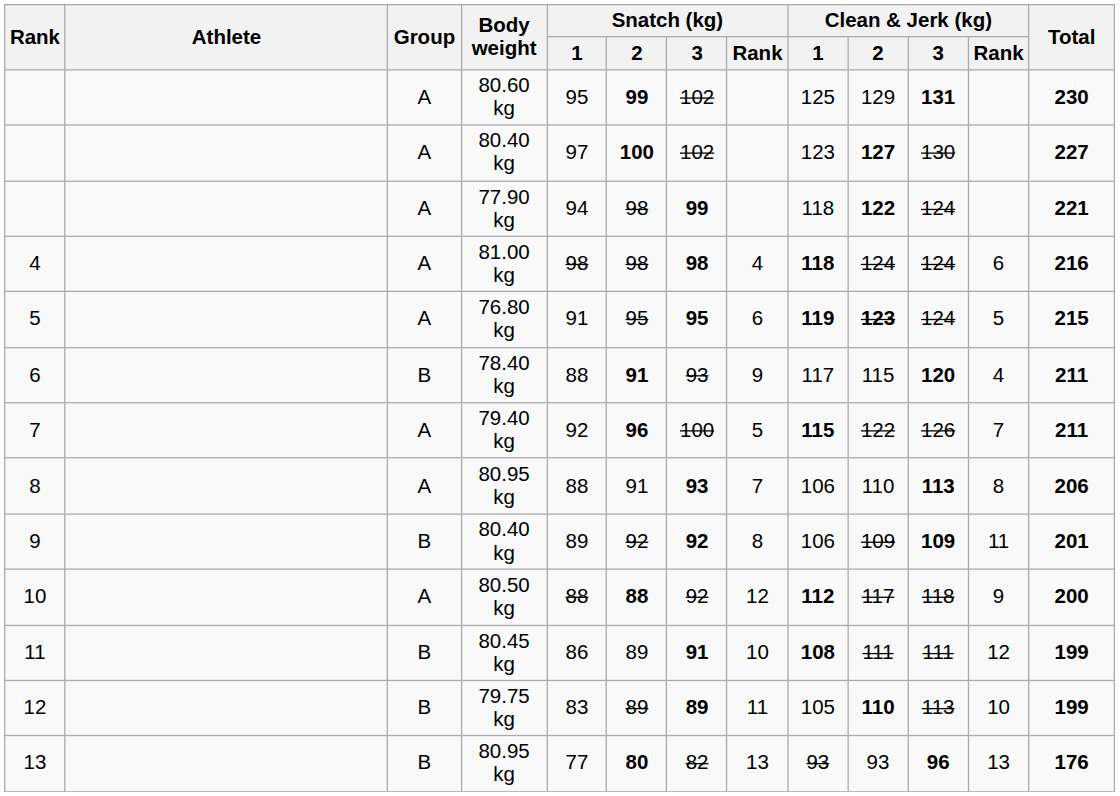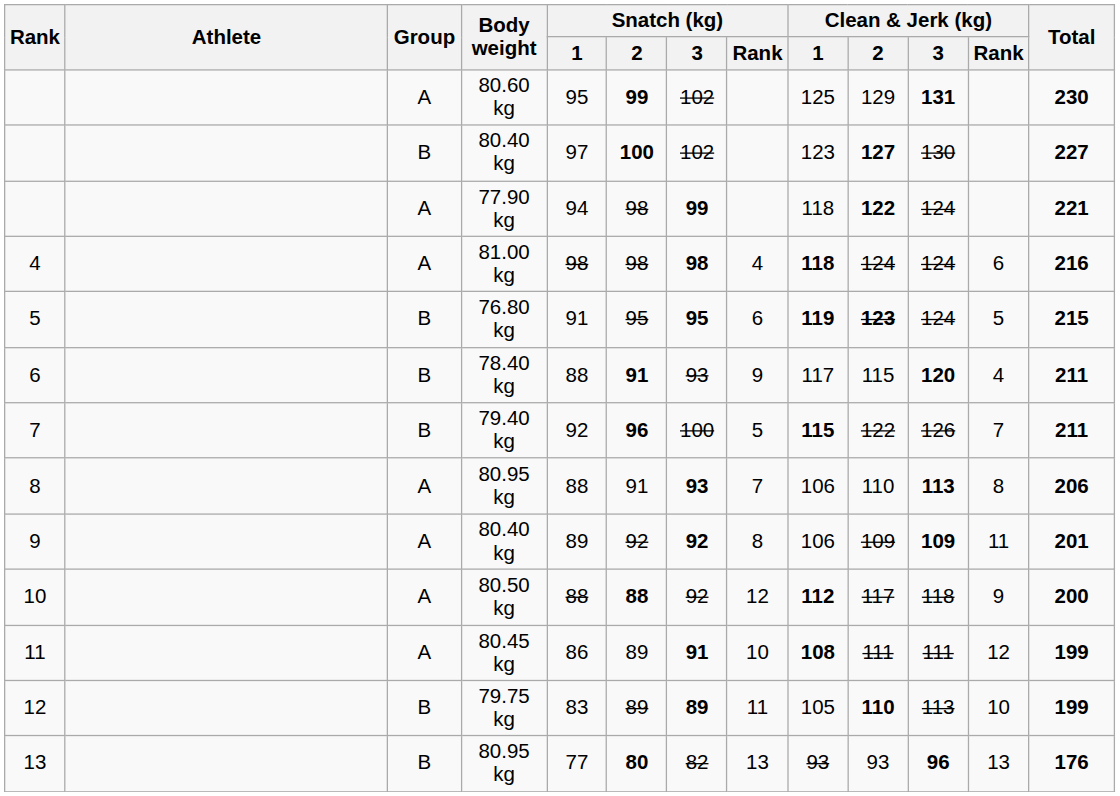row 4 | Group: A -> B
row 7 | Group: A -> B
row 9 | Group: A -> B
row 11 | Group: B -> A
row 13 | Group: B -> A
